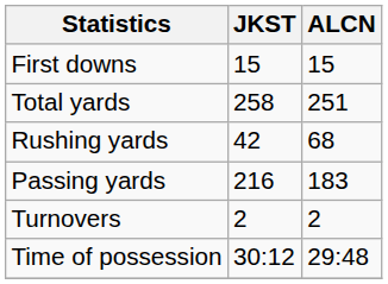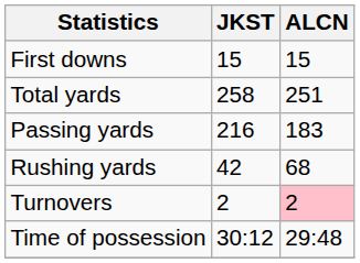rows swapped: Rushing yards <-> Passing yards
Turnovers | ALCN: no background -> pink background
